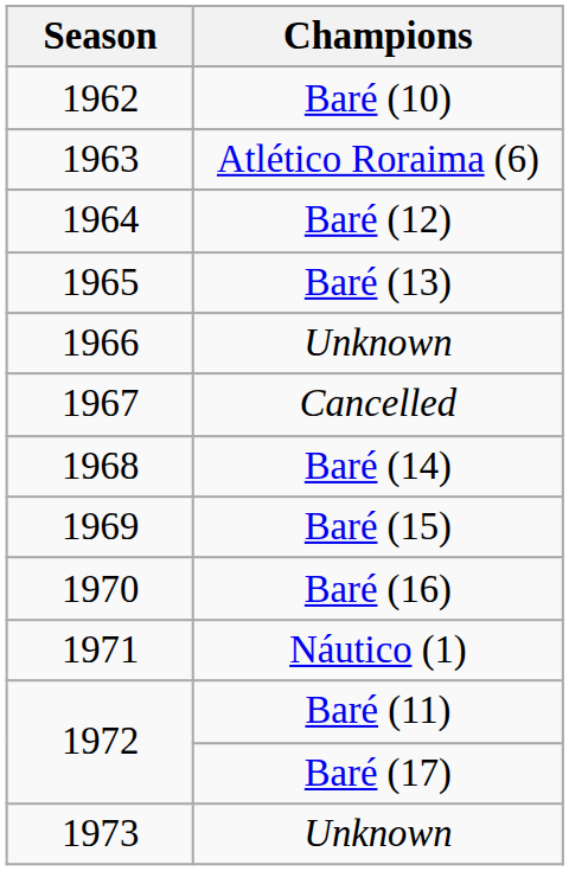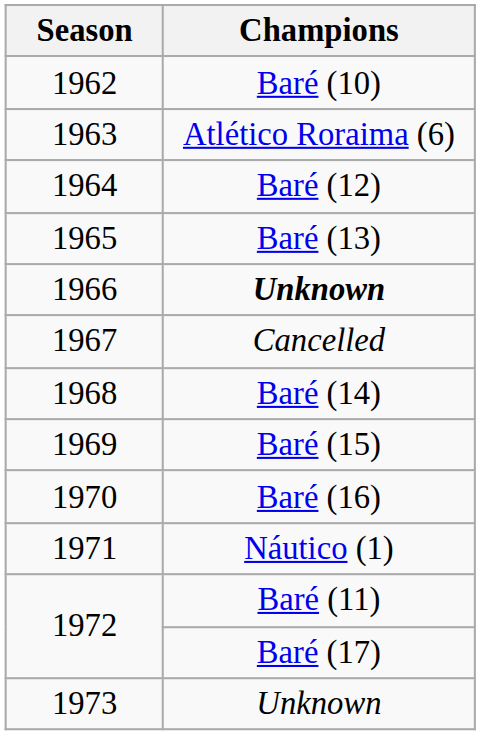row 6 | Champions: normal -> bold
